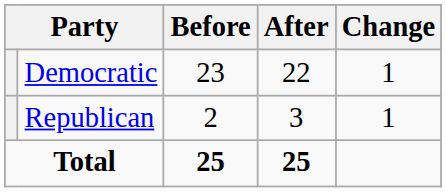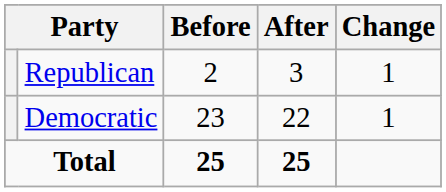rows swapped: Democratic <-> Republican
